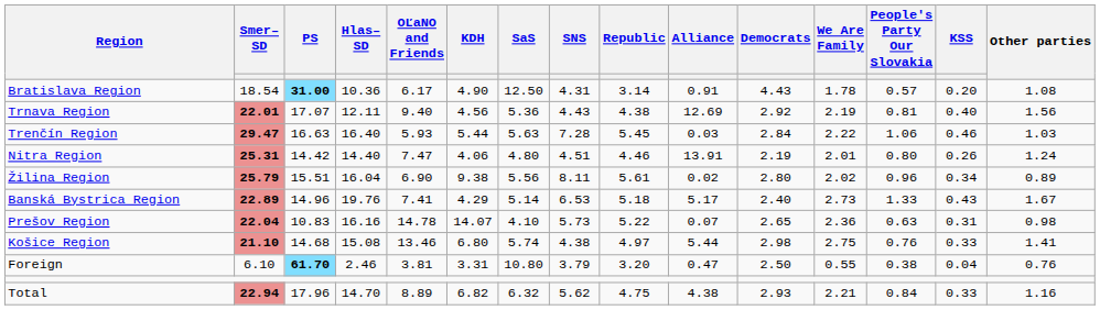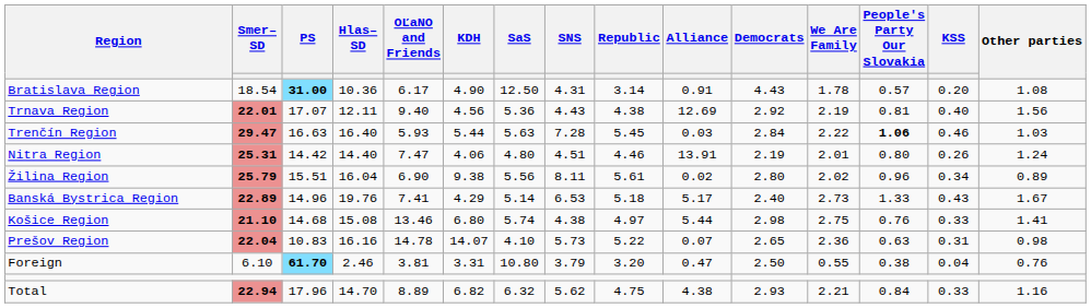Trenčín Region | People's Party Our Slovakia: normal -> bold
rows swapped: Prešov Region <-> Košice Region
